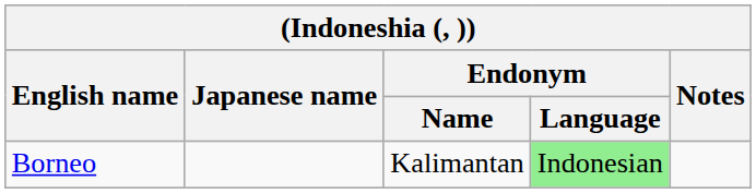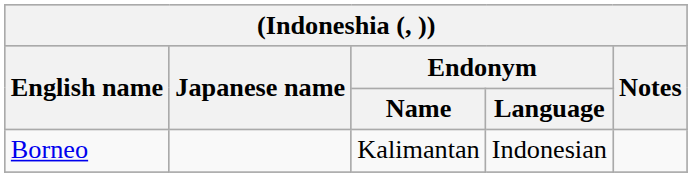Borneo | Endonym / Language: lightgreen background -> no background
